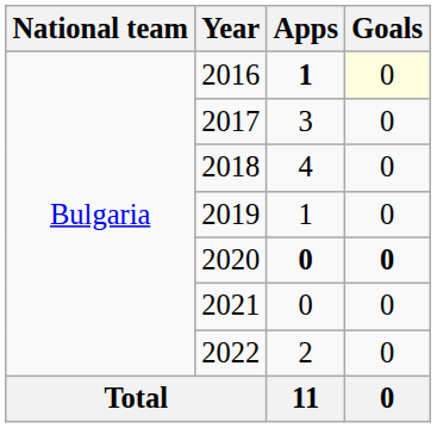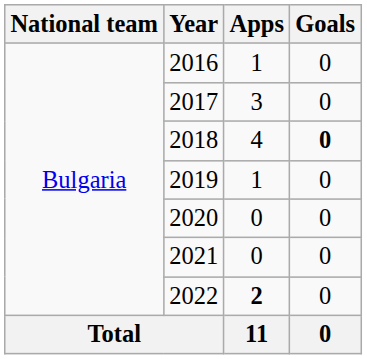2016 | Apps: bold -> normal
2016 | Goals: lightyellow background -> no background
2018 | Goals: normal -> bold
2020 | Apps: bold -> normal
2020 | Goals: bold -> normal
2022 | Apps: normal -> bold
